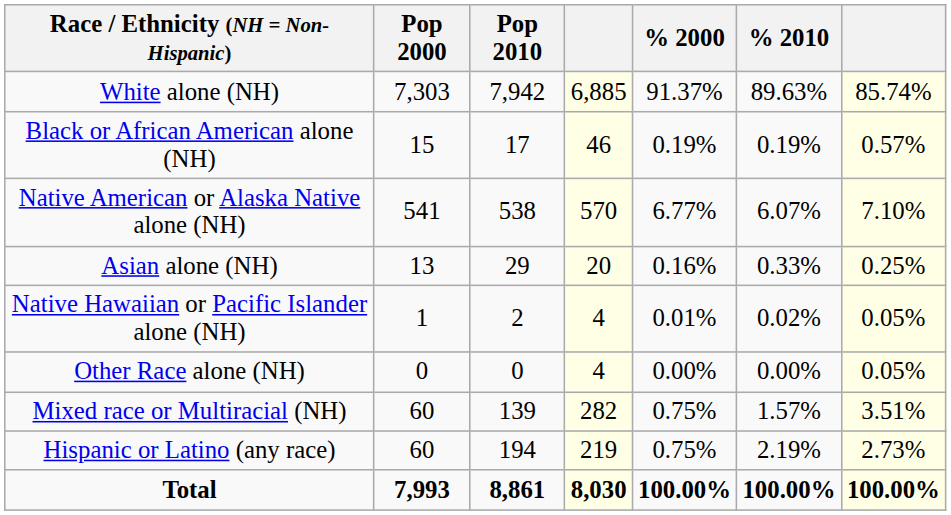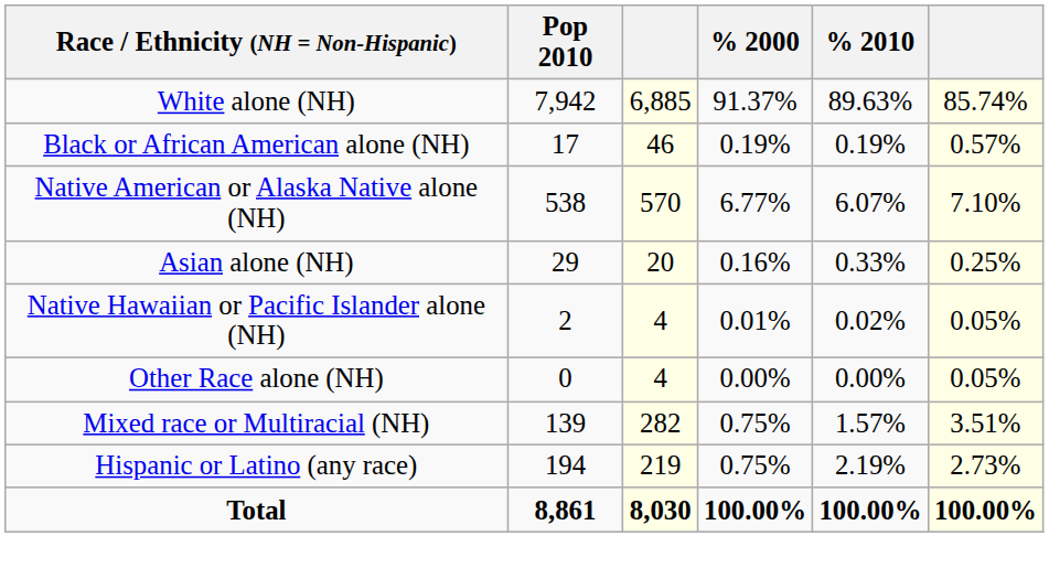- column: Pop 2000 | 7,303 | 15 | 541 | 13 | 1 | 0 | 60 | 60 | 7,993
